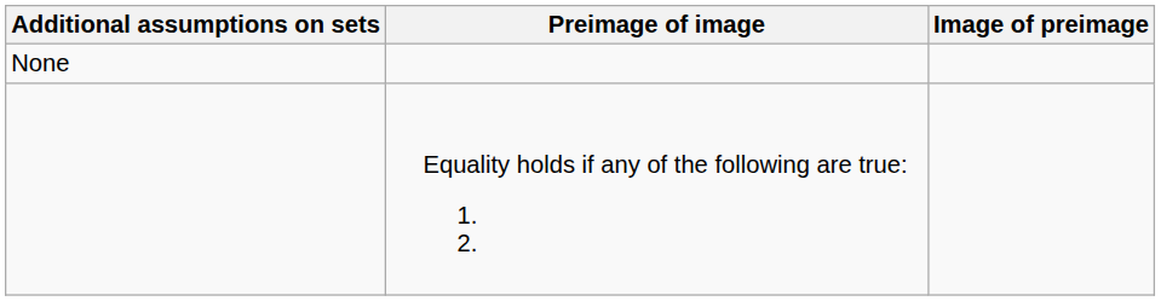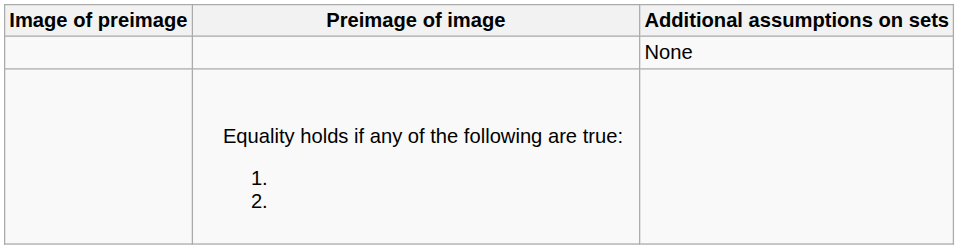columns swapped: Image of preimage <-> Additional assumptions on sets
